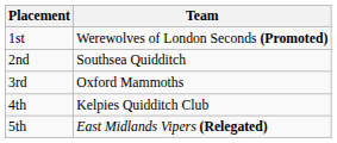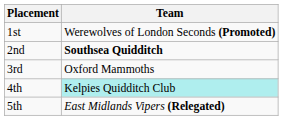2nd | Team: normal -> bold
4th | Team: no background -> paleturquoise background
